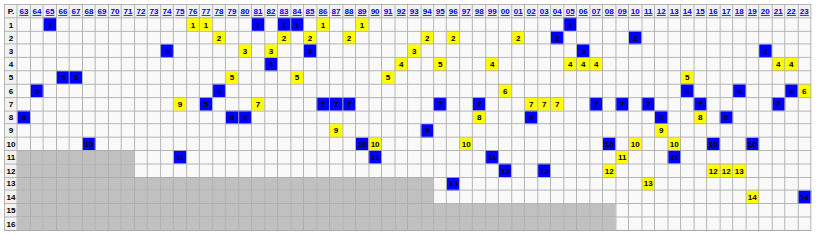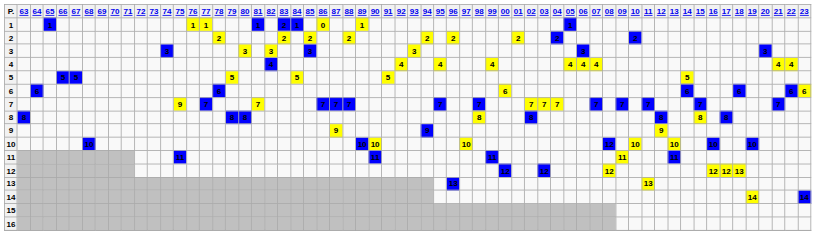row 2 | 83: 1 -> 2
row 2 | 86: 1 -> 0
row 5 | 95: 5 -> 4
row 7 | 64: 5 -> 6
row 8 | 77: 5 -> 7
row 11 | 08: 10 -> 12
